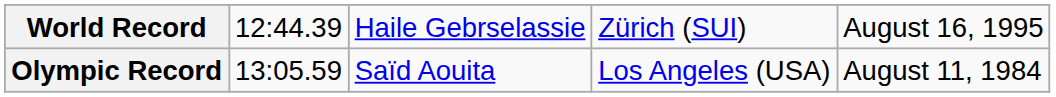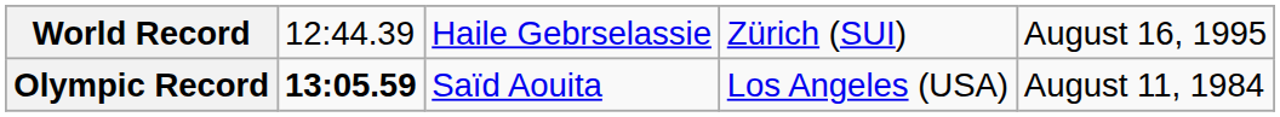Olympic Record | column 2: normal -> bold
